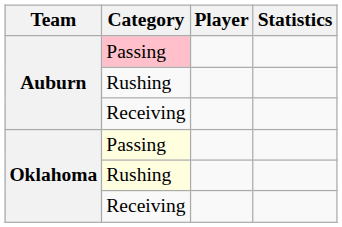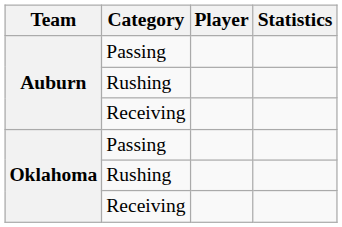Auburn / Passing | Category: pink background -> no background
Oklahoma / Passing | Category: lightyellow background -> no background
Oklahoma / Rushing | Category: lightyellow background -> no background
